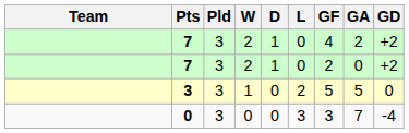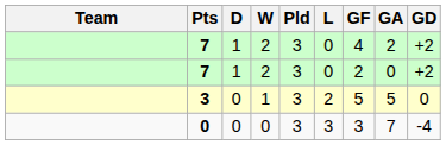columns swapped: Pld <-> D
